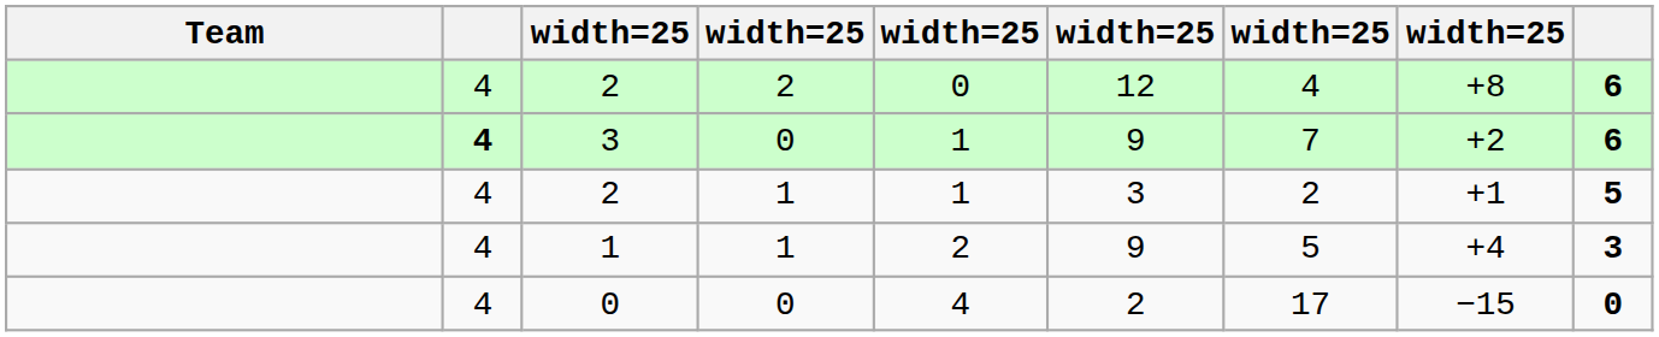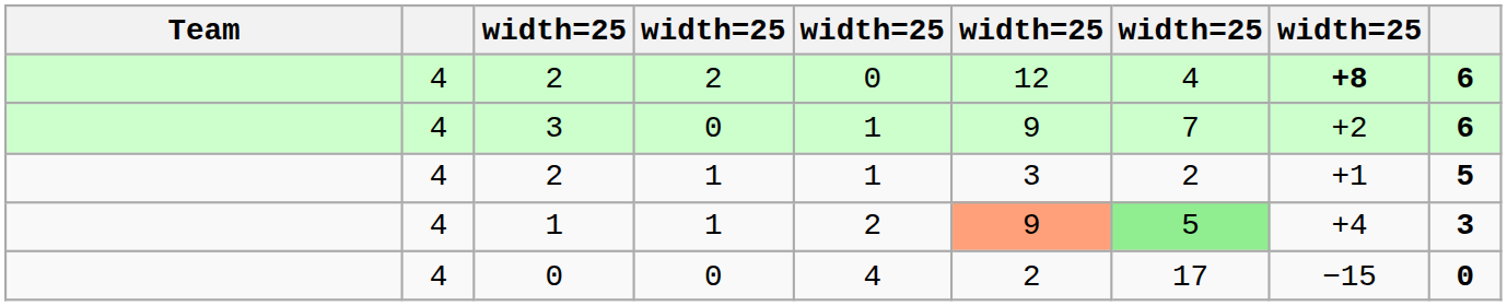row 2 | column 8: normal -> bold
row 3 | column 2: bold -> normal
row 5 | column 6: no background -> lightsalmon background
row 5 | column 7: no background -> lightgreen background
